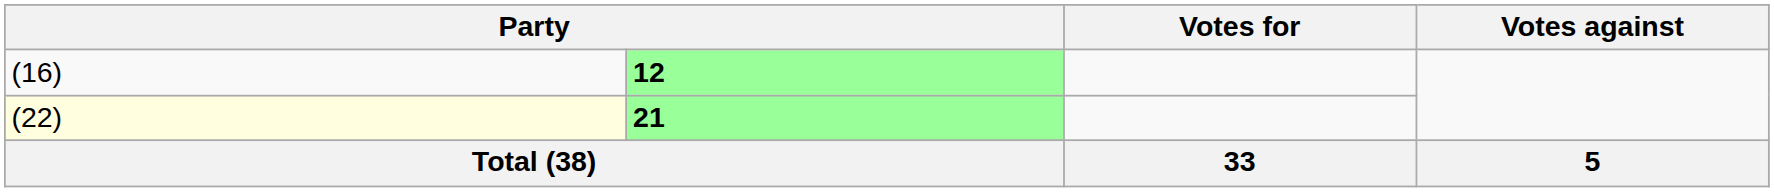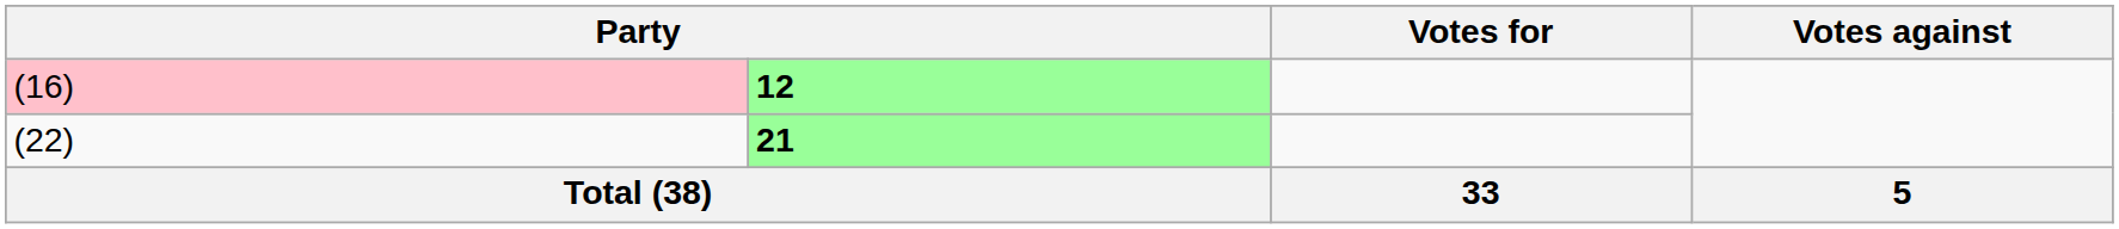(16) | column 1: no background -> pink background
(22) | column 1: lightyellow background -> no background
